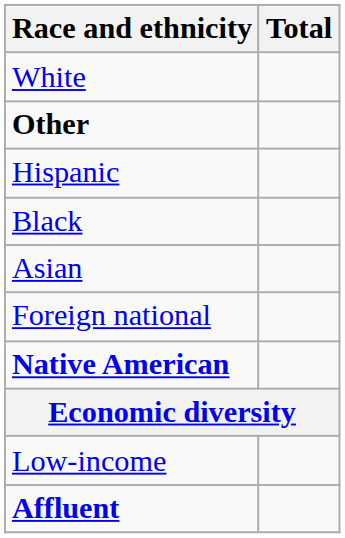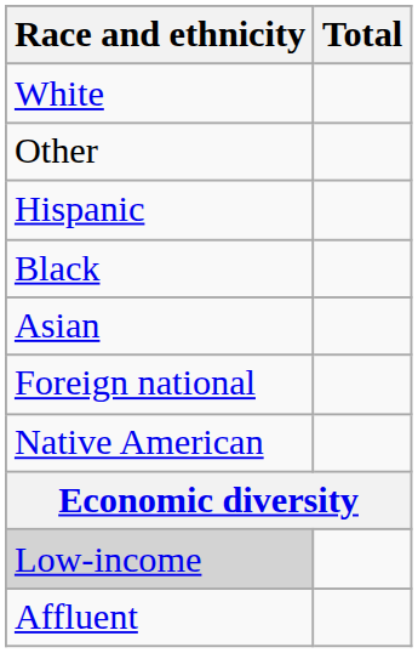Other | Race and ethnicity: bold -> normal
Native American | Race and ethnicity: bold -> normal
Low-income | Race and ethnicity: no background -> lightgrey background
Affluent | Race and ethnicity: bold -> normal
